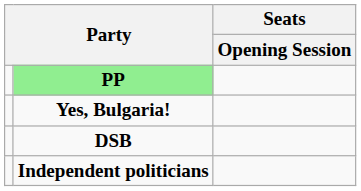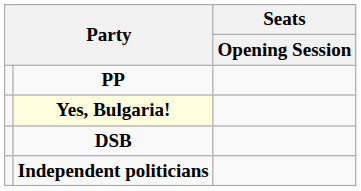PP | column 2: lightgreen background -> no background
Yes, Bulgaria! | column 2: no background -> lightyellow background
